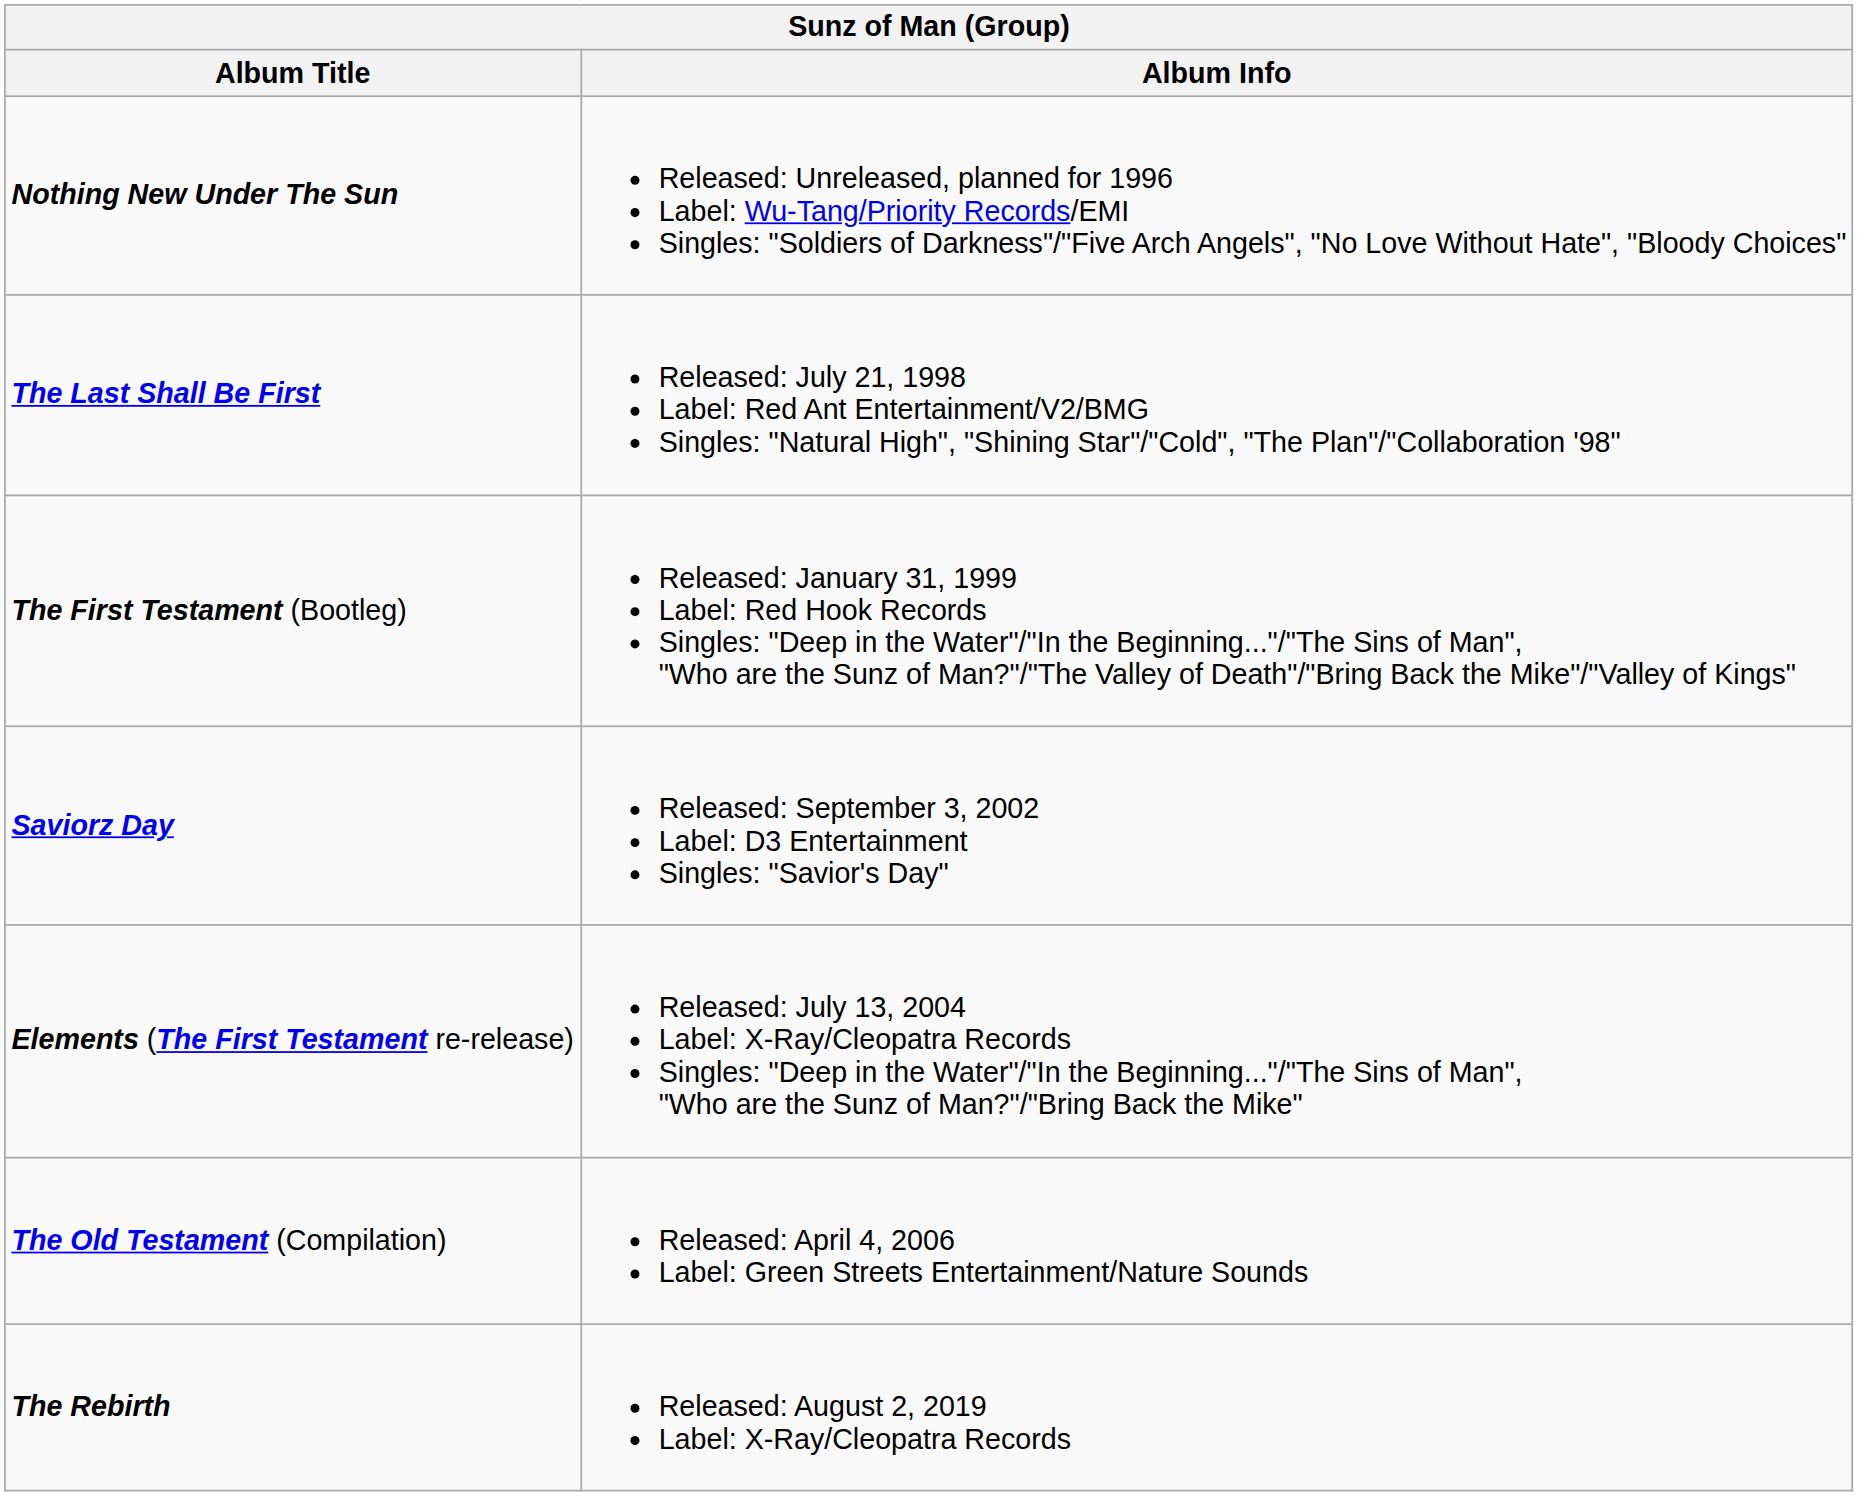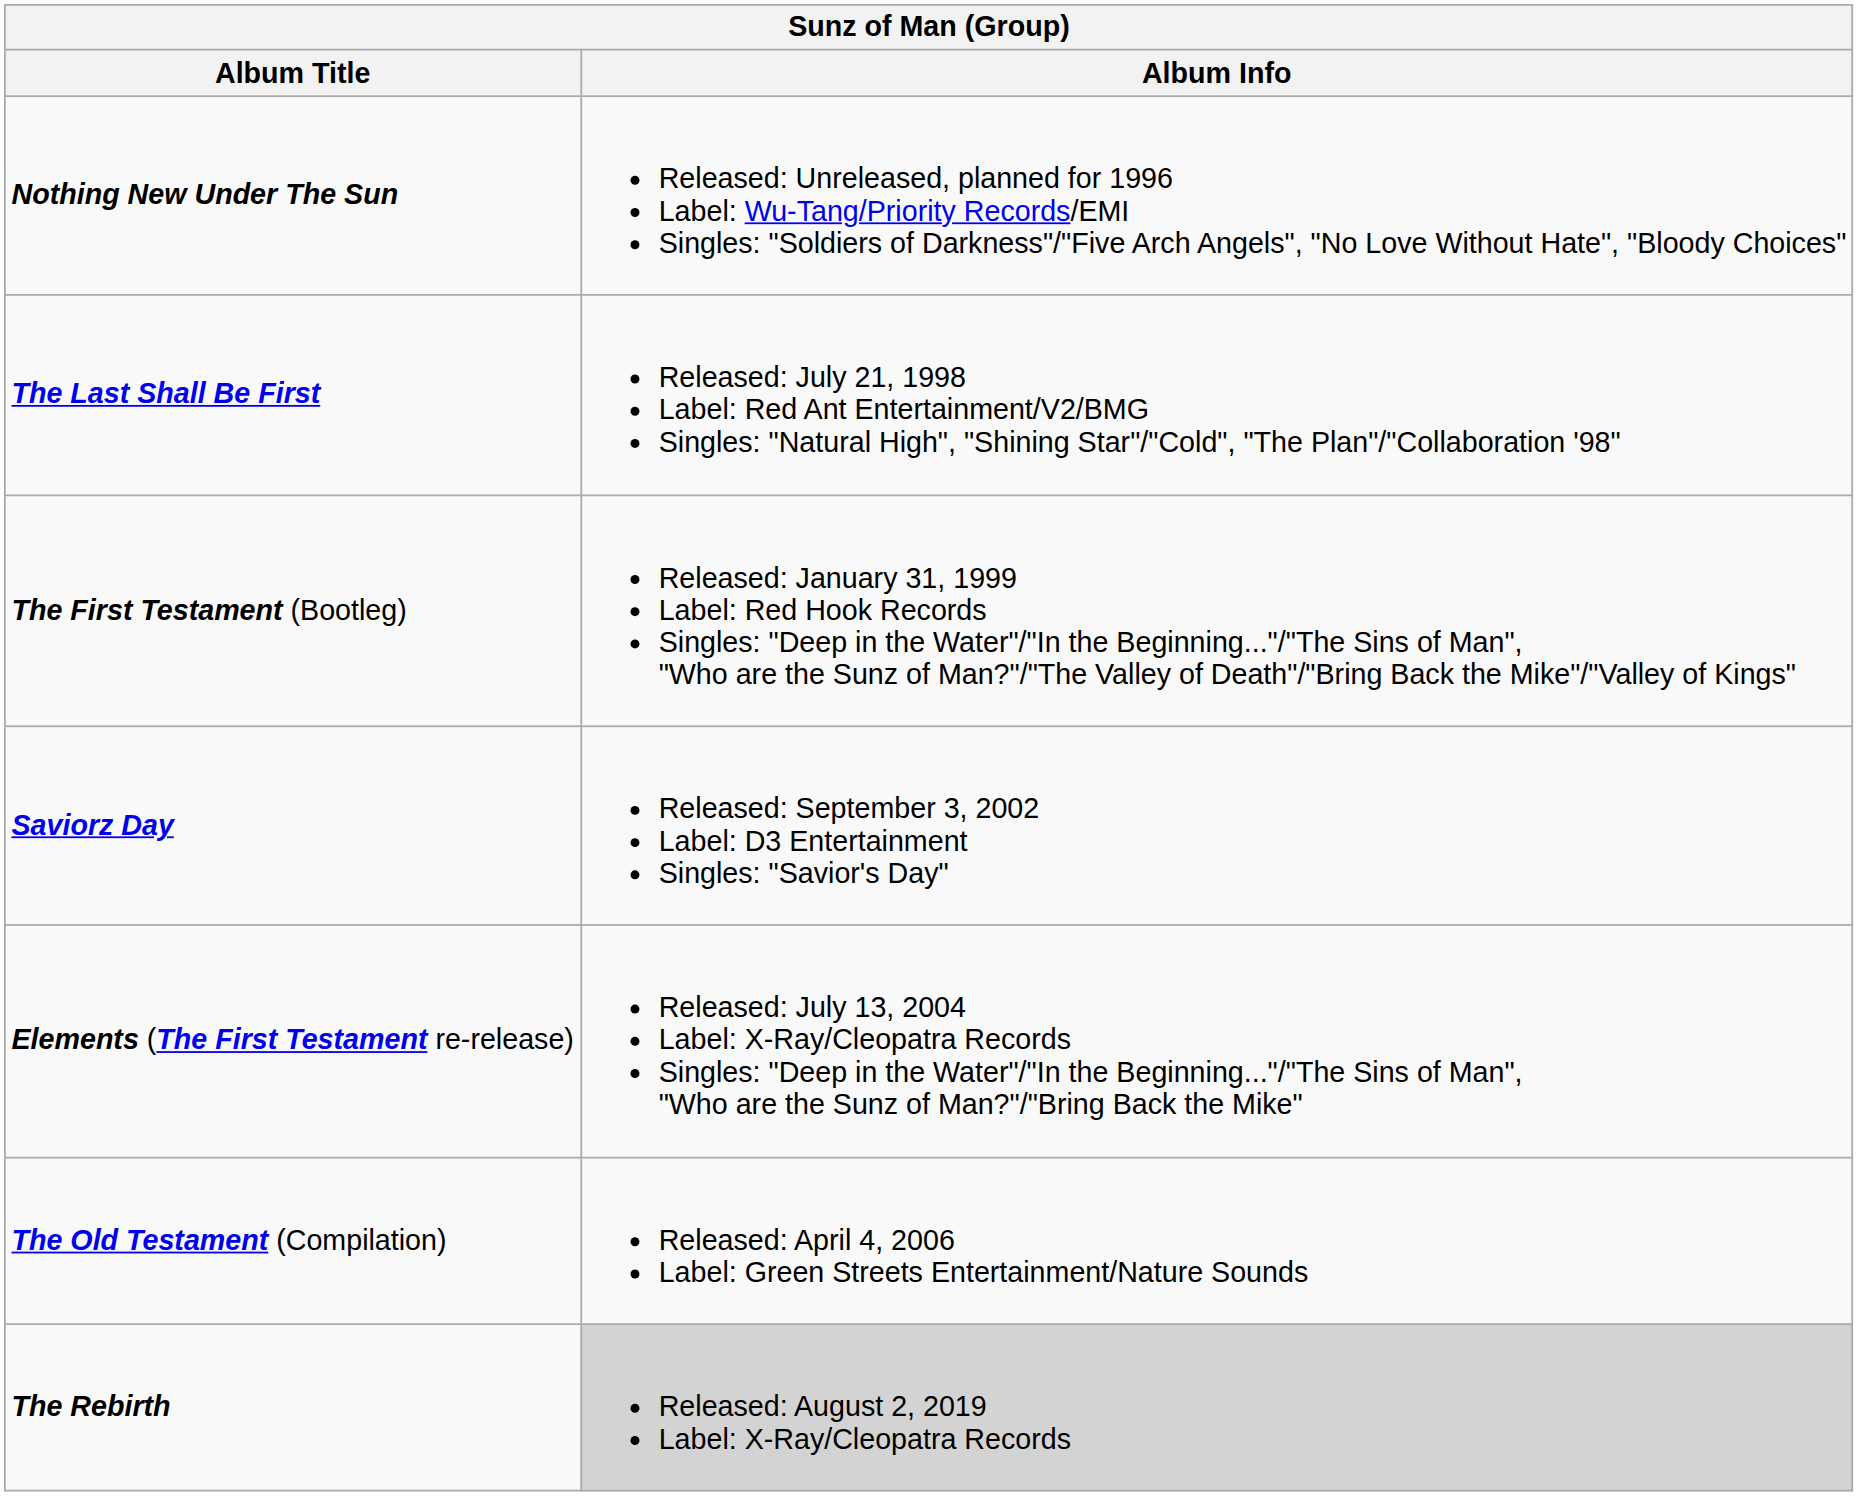The Rebirth | Album Info: no background -> lightgrey background
